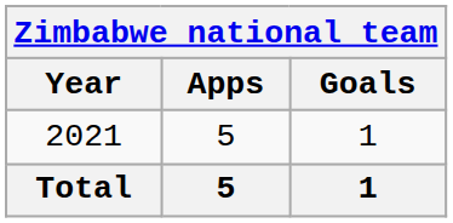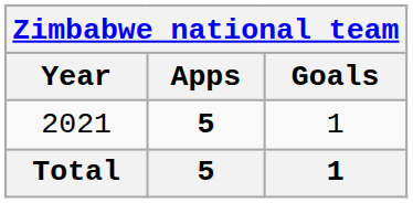2021 | Apps: normal -> bold
